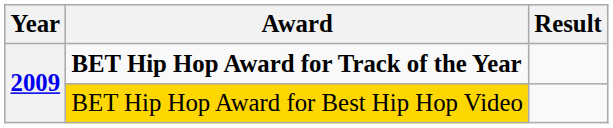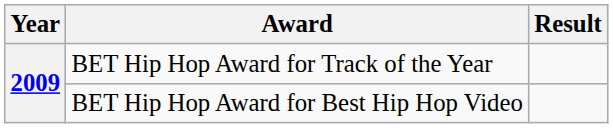BET Hip Hop Award for Track of the Year | Award: bold -> normal
BET Hip Hop Award for Best Hip Hop Video | Award: gold background -> no background
